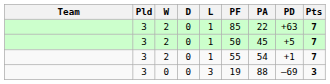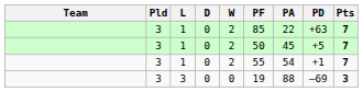columns swapped: W <-> L
